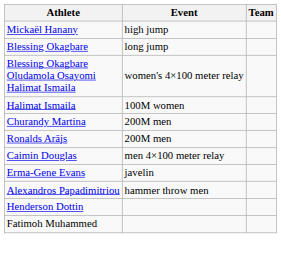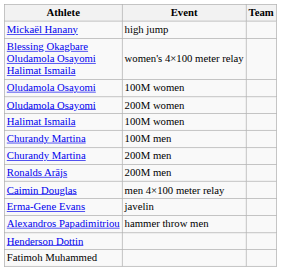- row: Blessing Okagbare | long jump
+ row: Oludamola Osayomi | 100M women
+ row: Oludamola Osayomi | 200M women
+ row: Churandy Martina | 100M men
